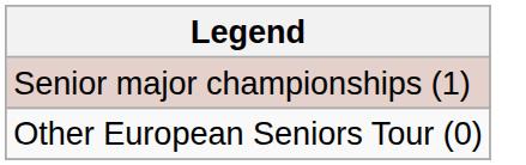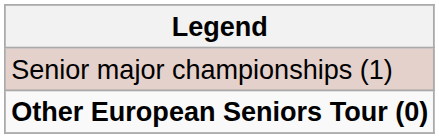row 3 | column 1: normal -> bold
